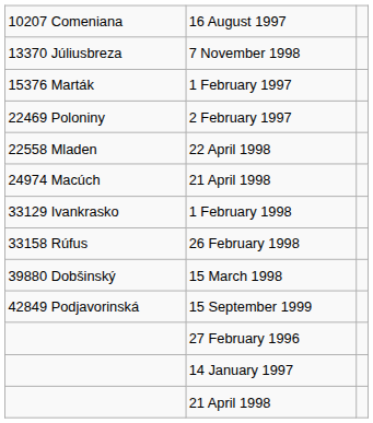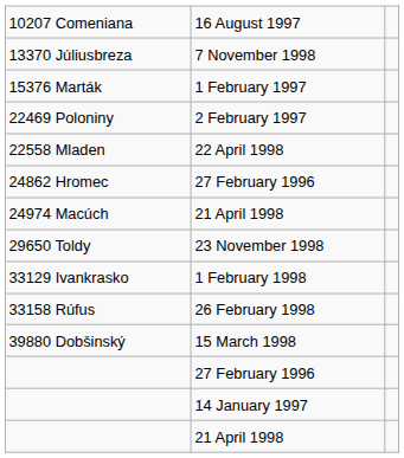+ row: 24862 Hromec | 27 February 1996
+ row: 29650 Toldy | 23 November 1998
- row: 42849 Podjavorinská | 15 September 1999
